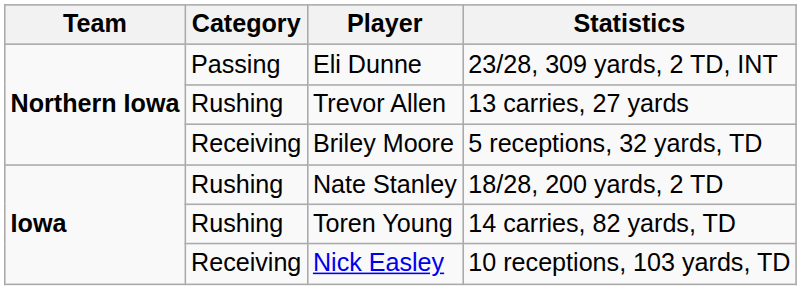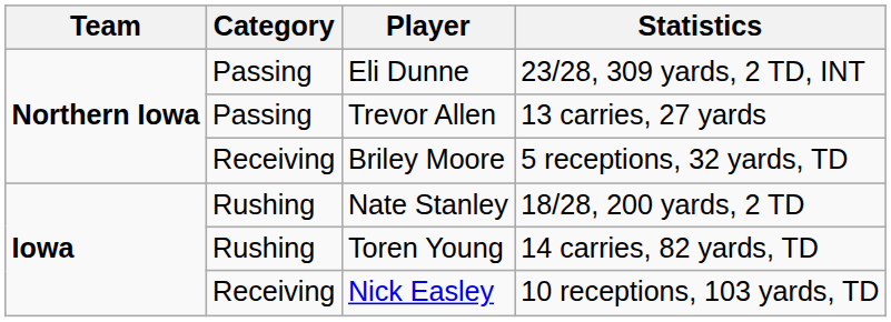Trevor Allen | Category: Rushing -> Passing
